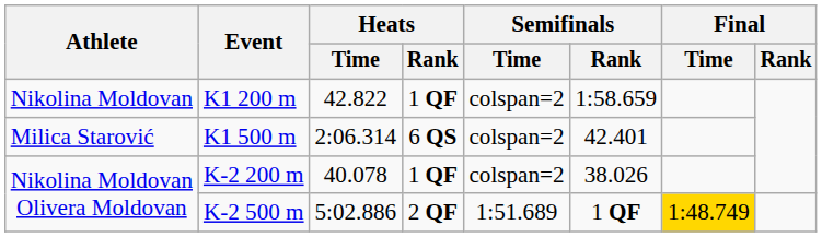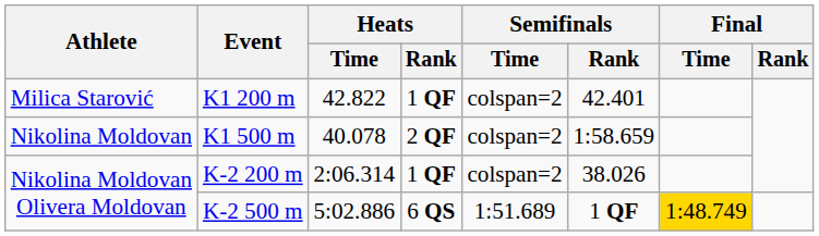K1 200 m | Athlete: Nikolina Moldovan -> Milica Starović
K1 200 m | Semifinals / Rank: 1:58.659 -> 42.401
K1 500 m | Athlete: Milica Starović -> Nikolina Moldovan
K1 500 m | Heats / Time: 2:06.314 -> 40.078
K1 500 m | Heats / Rank: 6 QS -> 2 QF
K1 500 m | Semifinals / Rank: 42.401 -> 1:58.659
K-2 200 m | Heats / Time: 40.078 -> 2:06.314
K-2 500 m | Heats / Rank: 2 QF -> 6 QS
